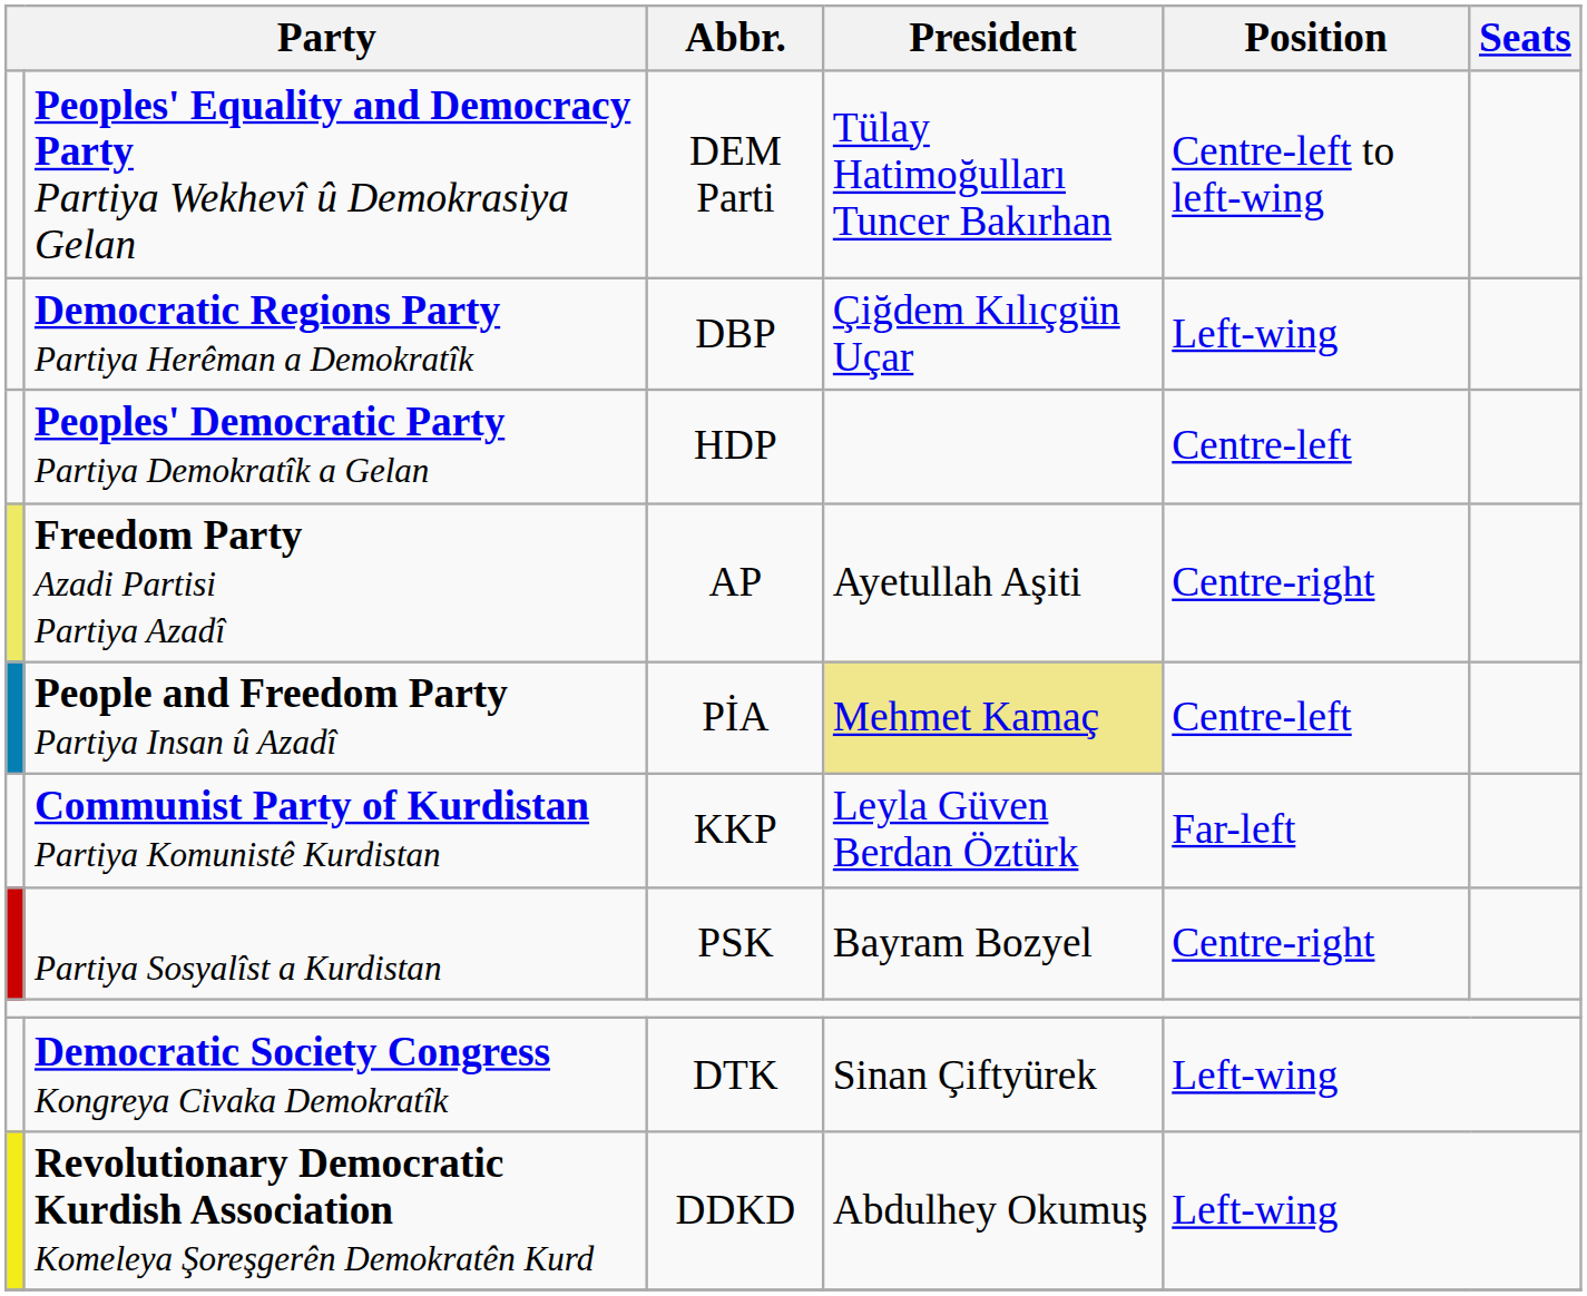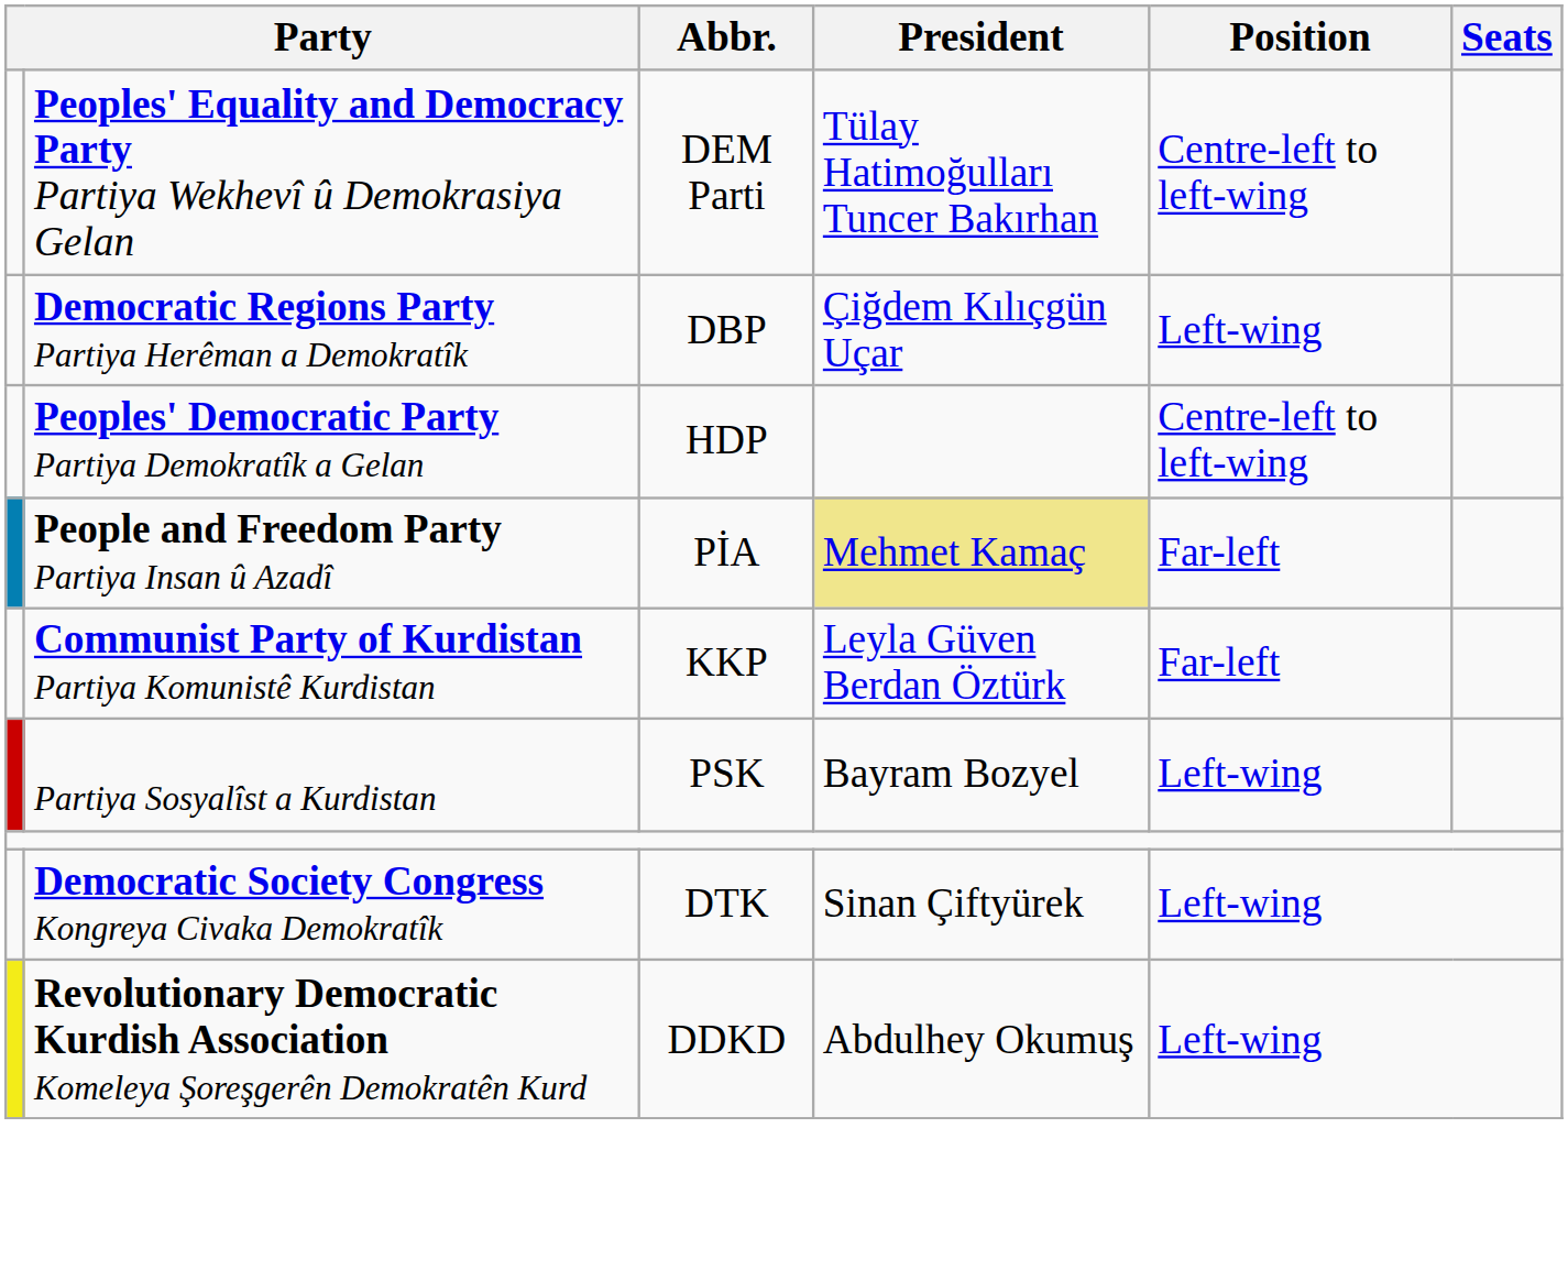Peoples' Democratic Party Partiya Demokratîk a Gelan | Position: Centre-left -> Centre-left to left-wing
- row: Freedom Party Azadi Partisi Partiya Azadî | AP | Ayetullah Aşiti | Centre-right
People and Freedom Party Partiya Insan û Azadî | Position: Centre-left -> Far-left
Partiya Sosyalîst a Kurdistan | Position: Centre-right -> Left-wing
